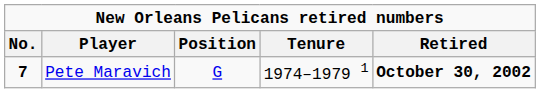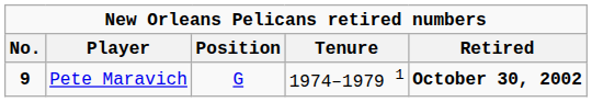Pete Maravich | No.: 7 -> 9
